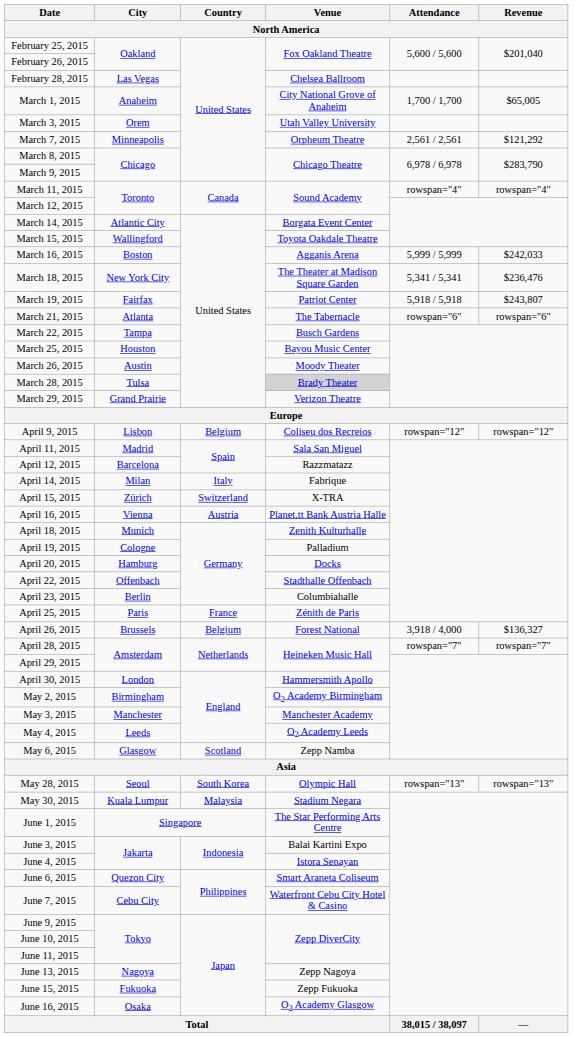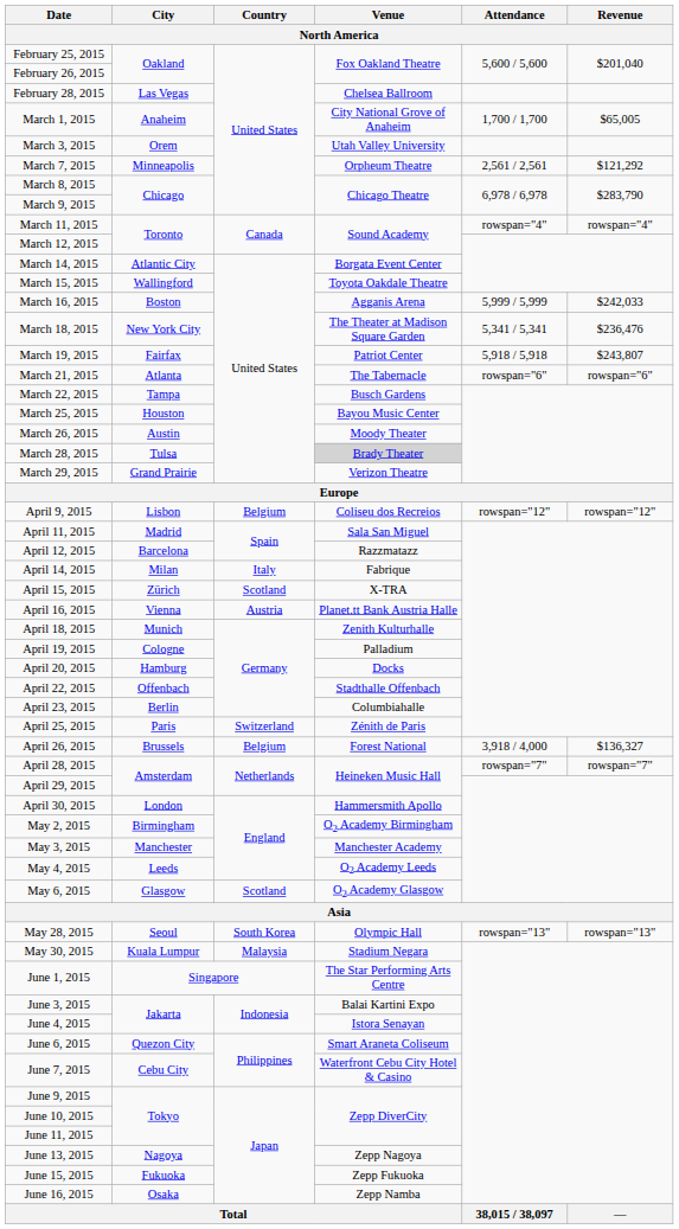April 15, 2015 | Country: Switzerland -> Scotland
April 25, 2015 | Country: France -> Switzerland
May 6, 2015 | Venue: Zepp Namba -> O2 Academy Glasgow
June 16, 2015 | Venue: O2 Academy Glasgow -> Zepp Namba
